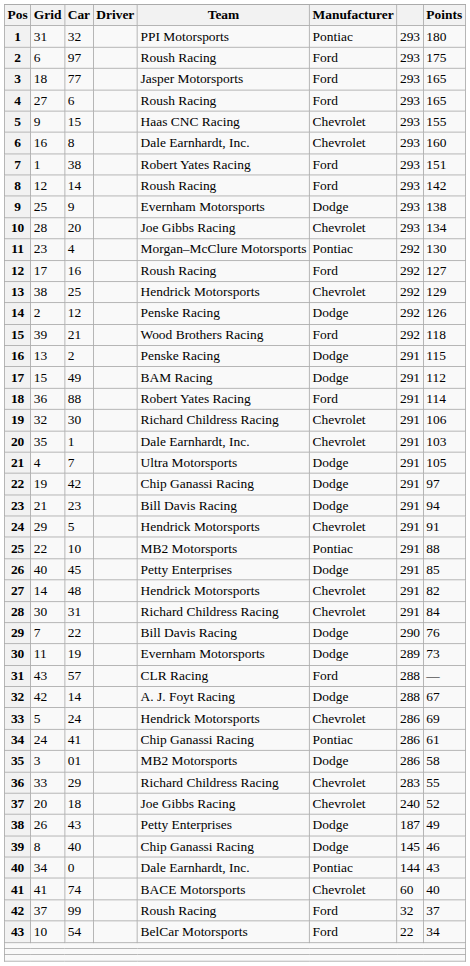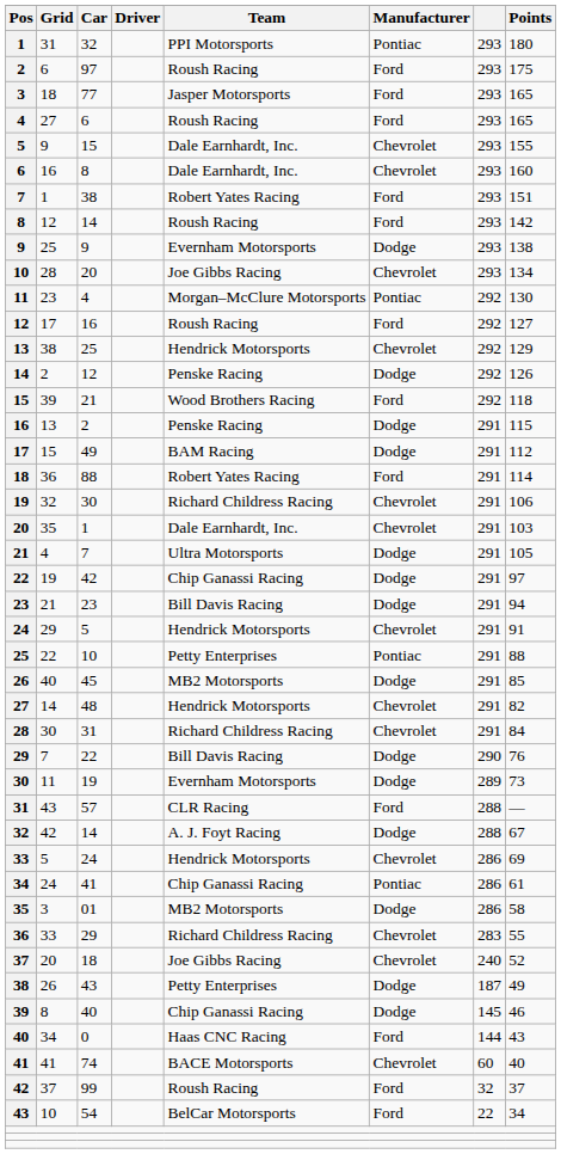row 6 | Team: Haas CNC Racing -> Dale Earnhardt, Inc.
row 26 | Team: MB2 Motorsports -> Petty Enterprises
row 27 | Team: Petty Enterprises -> MB2 Motorsports
row 41 | Team: Dale Earnhardt, Inc. -> Haas CNC Racing
row 41 | Manufacturer: Pontiac -> Ford
